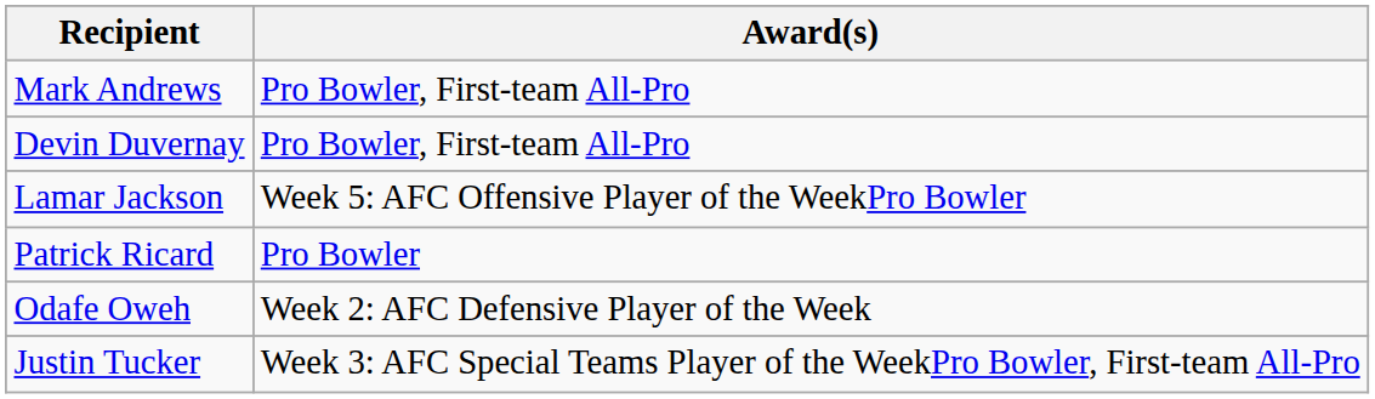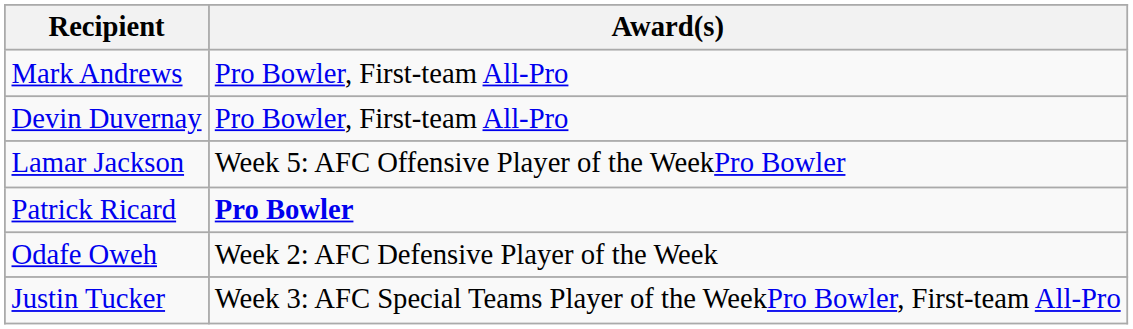Patrick Ricard | Award(s): normal -> bold
